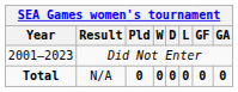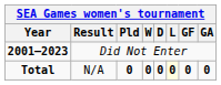2001–2023 | SEA Games women's tournament / Year: normal -> bold
Total | SEA Games women's tournament / L: no background -> lightyellow background
